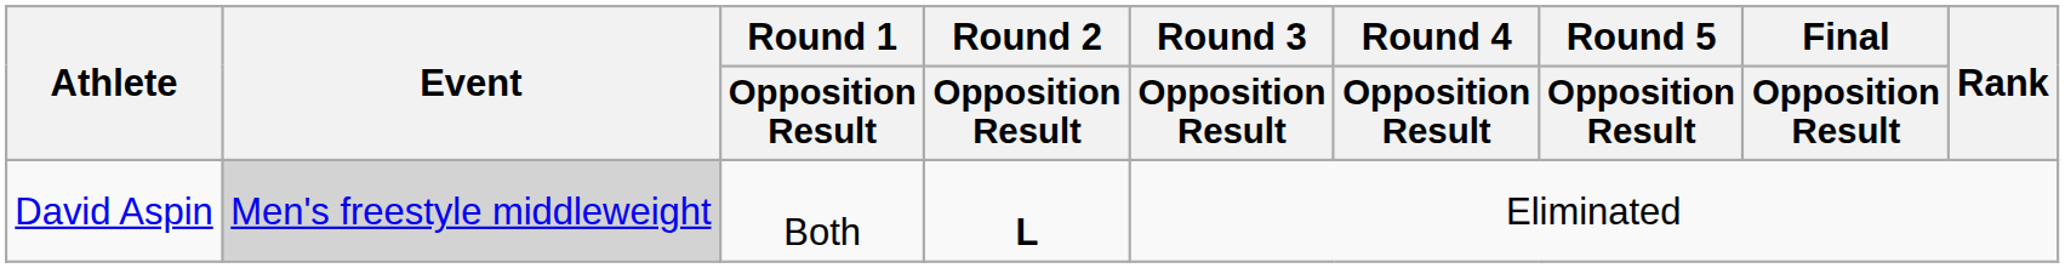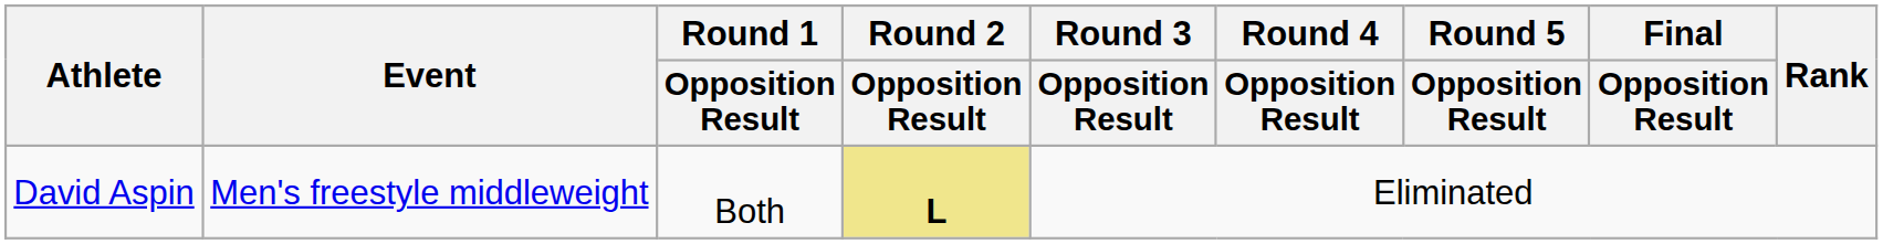David Aspin | Event: lightgrey background -> no background
David Aspin | Round 2 / Opposition Result: no background -> khaki background
